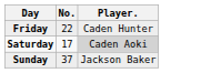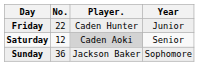+ column: Year | Junior | Senior | Sophomore
Saturday | No.: 17 -> 12
Sunday | No.: 37 -> 36
